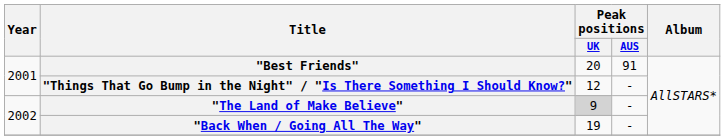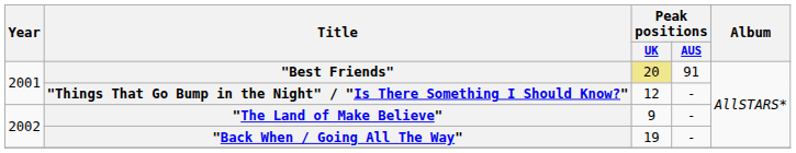"Best Friends" | Peak positions / UK: no background -> khaki background
"The Land of Make Believe" | Peak positions / UK: lightgrey background -> no background
